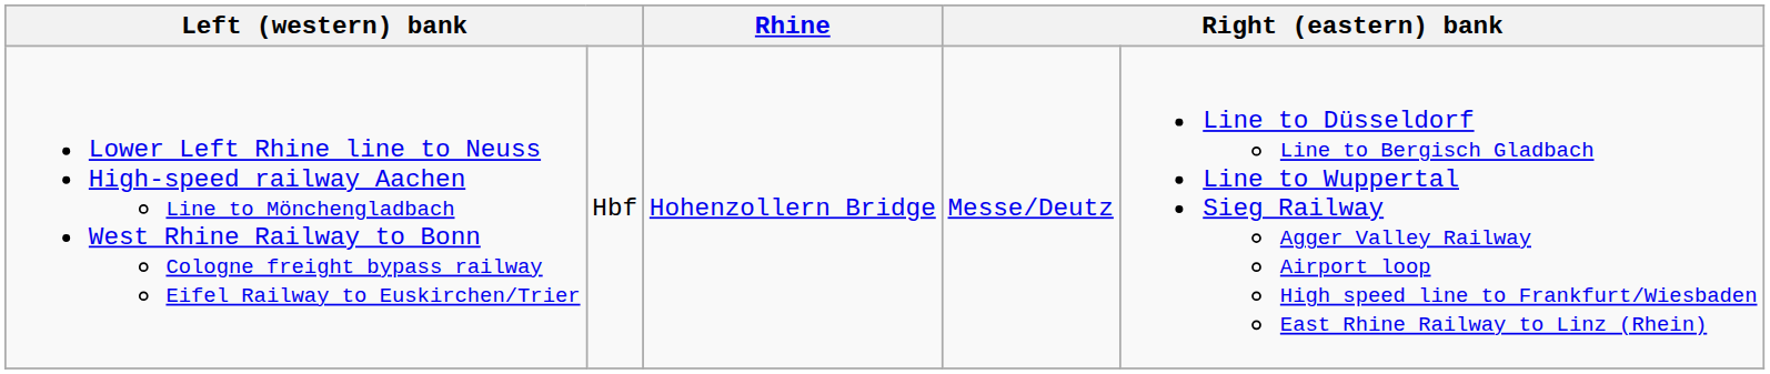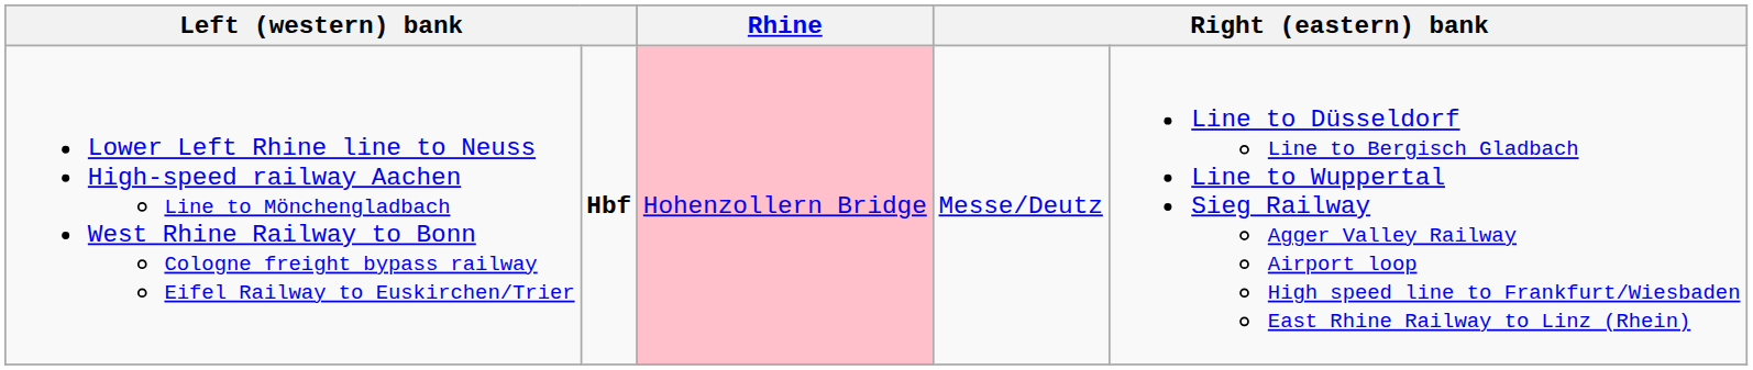row 2 | column 2: normal -> bold
row 2 | Rhine: no background -> pink background
